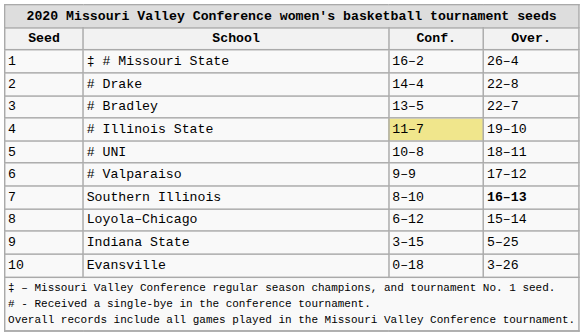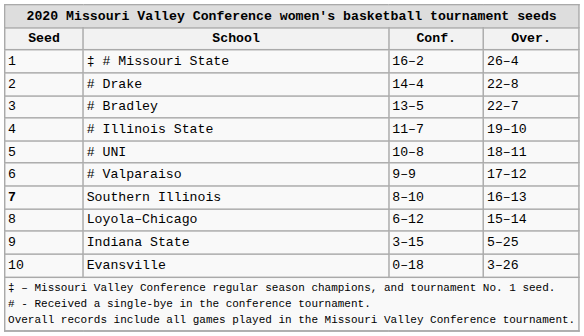# Illinois State | Conf.: khaki background -> no background
Southern Illinois | Seed: normal -> bold
Southern Illinois | Over.: bold -> normal
